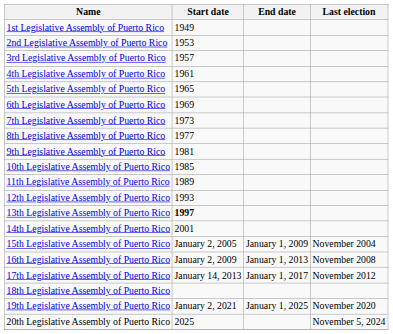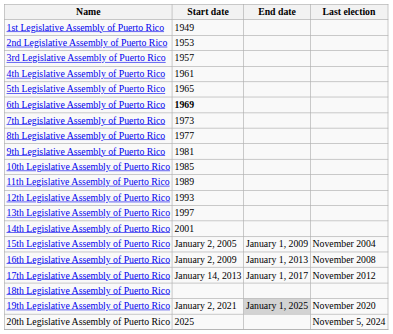6th Legislative Assembly of Puerto Rico | Start date: normal -> bold
13th Legislative Assembly of Puerto Rico | Start date: bold -> normal
19th Legislative Assembly of Puerto Rico | End date: no background -> lightgrey background
